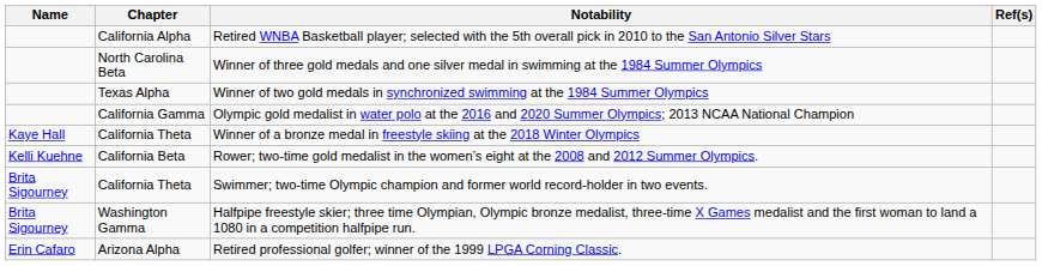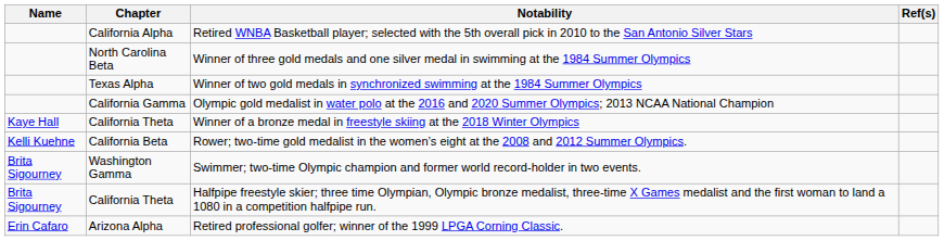row 8 | Chapter: California Theta -> Washington Gamma
row 9 | Chapter: Washington Gamma -> California Theta
